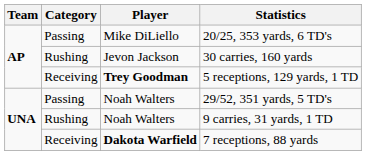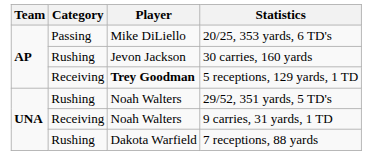29/52, 351 yards, 5 TD's | Category: Passing -> Rushing
9 carries, 31 yards, 1 TD | Category: Rushing -> Receiving
7 receptions, 88 yards | Category: Receiving -> Rushing
7 receptions, 88 yards | Player: bold -> normal
